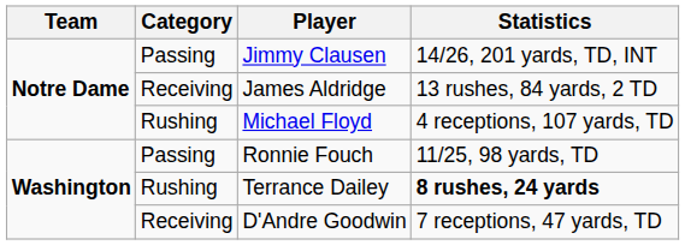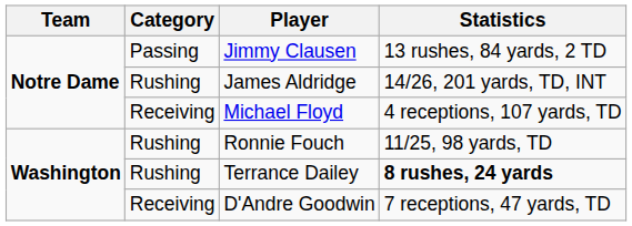Jimmy Clausen | Statistics: 14/26, 201 yards, TD, INT -> 13 rushes, 84 yards, 2 TD
James Aldridge | Category: Receiving -> Rushing
James Aldridge | Statistics: 13 rushes, 84 yards, 2 TD -> 14/26, 201 yards, TD, INT
Michael Floyd | Category: Rushing -> Receiving
Ronnie Fouch | Category: Passing -> Rushing
